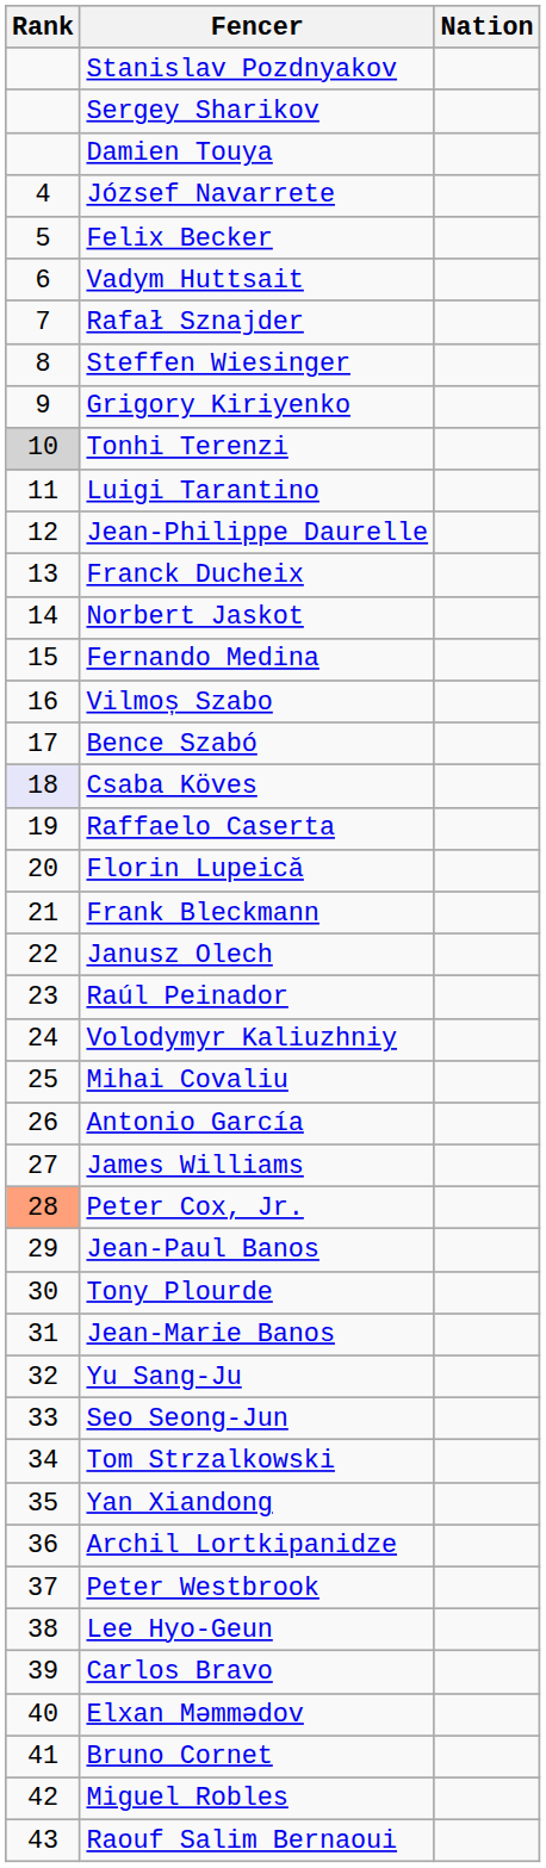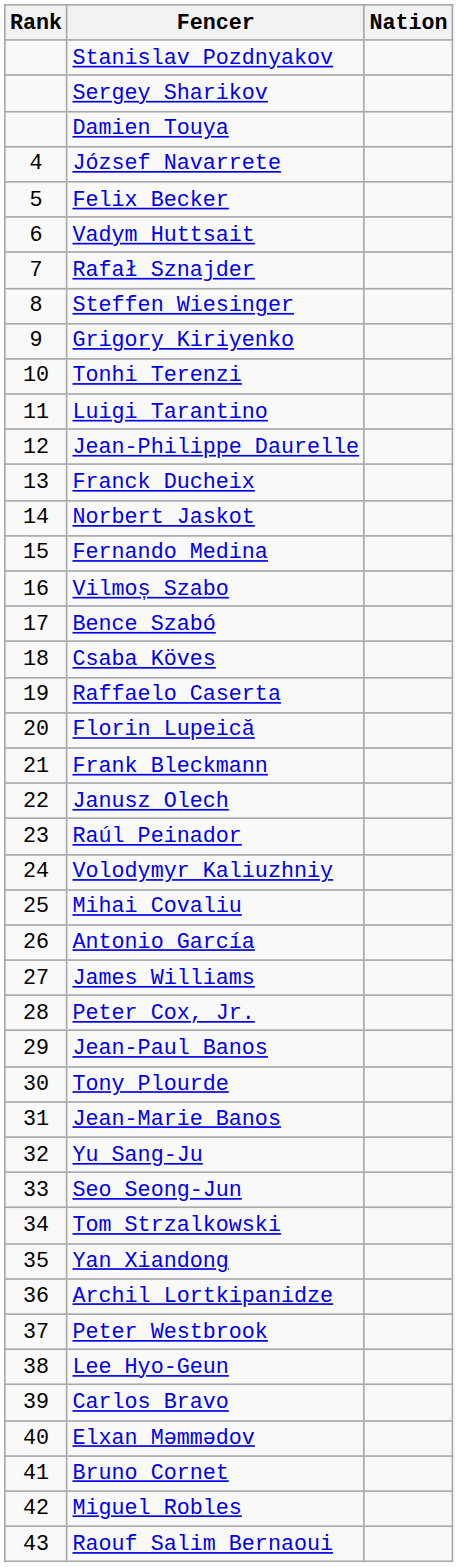Tonhi Terenzi | Rank: lightgrey background -> no background
Csaba Köves | Rank: lavender background -> no background
Peter Cox, Jr. | Rank: lightsalmon background -> no background
